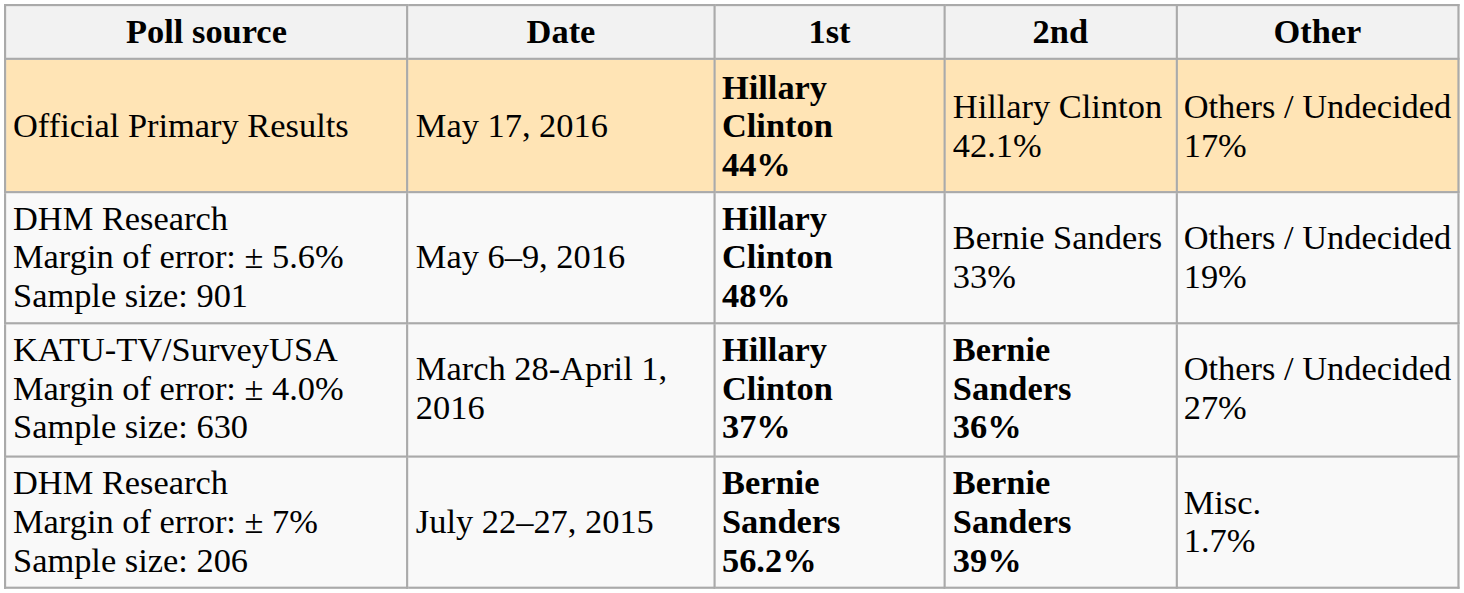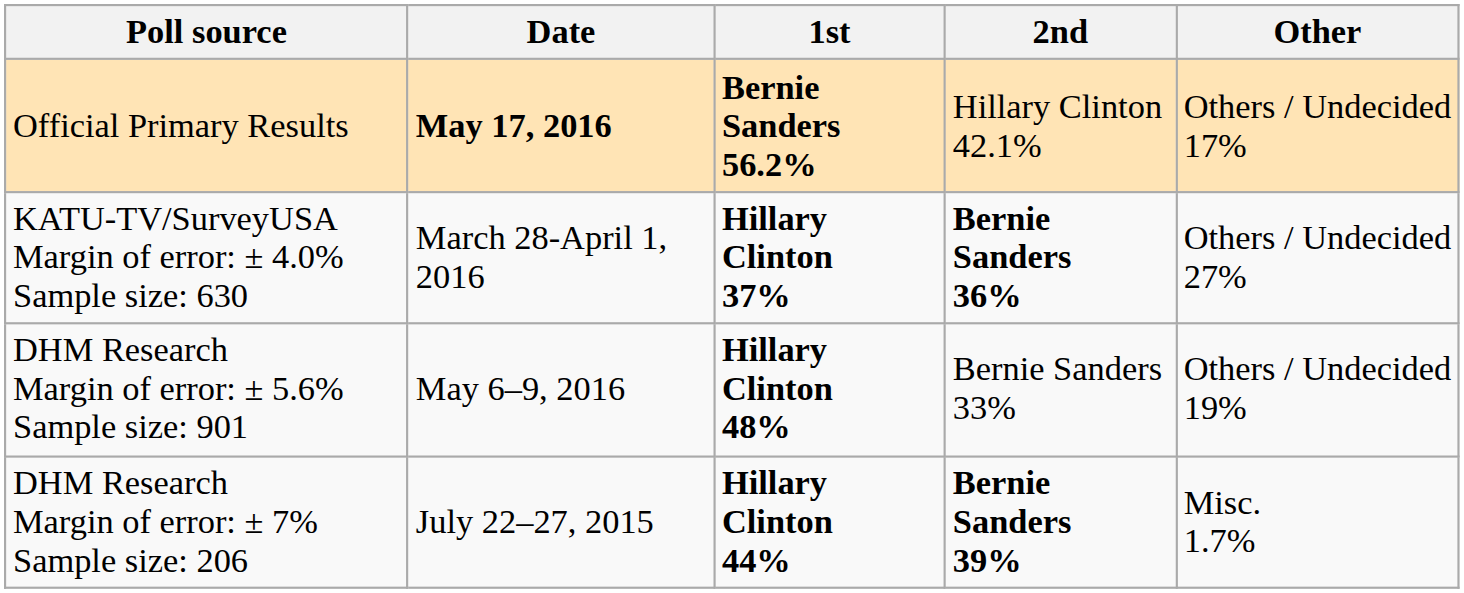Official Primary Results | Date: normal -> bold
Official Primary Results | 1st: Hillary Clinton 44% -> Bernie Sanders 56.2%
rows swapped: DHM Research Margin of error: ± 5.6% Sample size: 901 <-> KATU-TV/SurveyUSA Margin of error: ± 4.0% Sample size: 630
DHM Research Margin of error: ± 7% Sample size: 206 | 1st: Bernie Sanders 56.2% -> Hillary Clinton 44%
